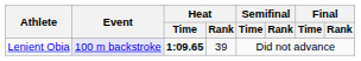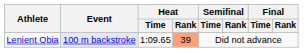Lenient Obia | Heat / Time: bold -> normal
Lenient Obia | Heat / Rank: no background -> lightsalmon background
